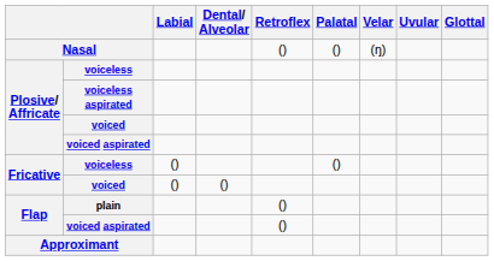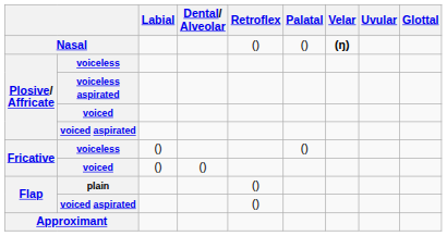Nasal | Velar: normal -> bold
